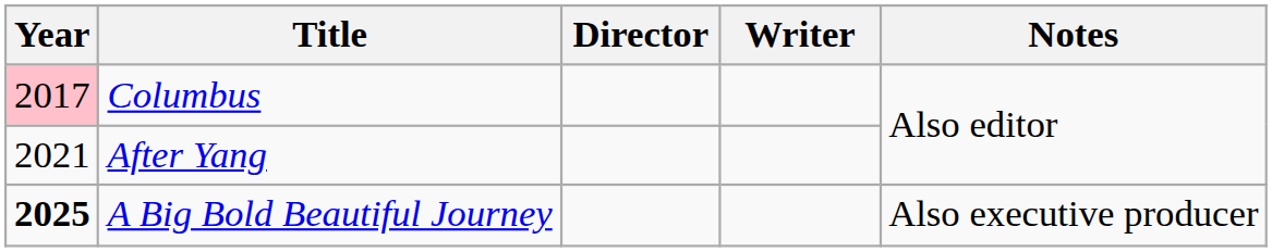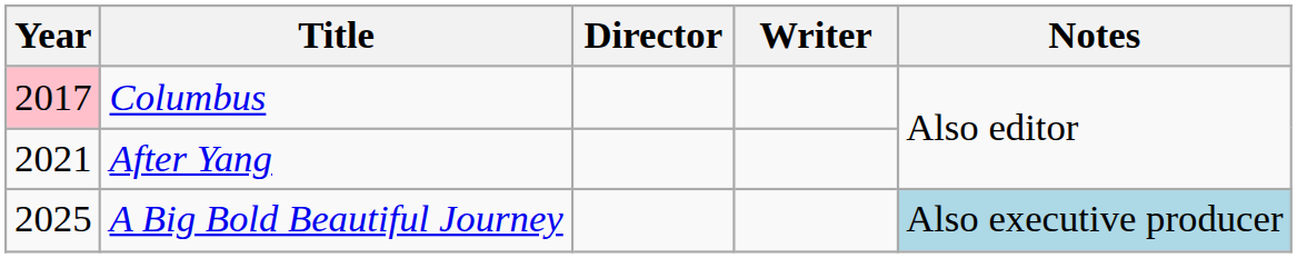A Big Bold Beautiful Journey | Year: bold -> normal
A Big Bold Beautiful Journey | Notes: no background -> lightblue background
